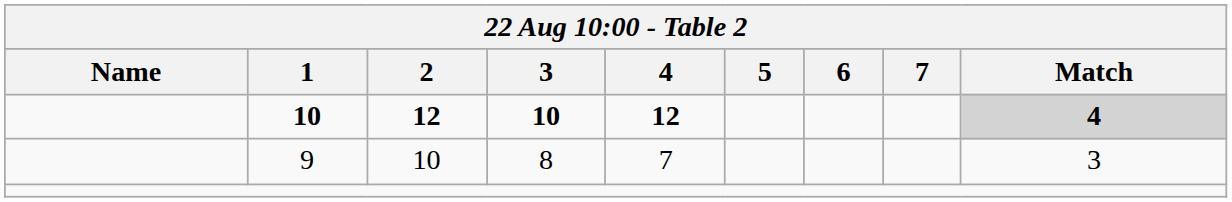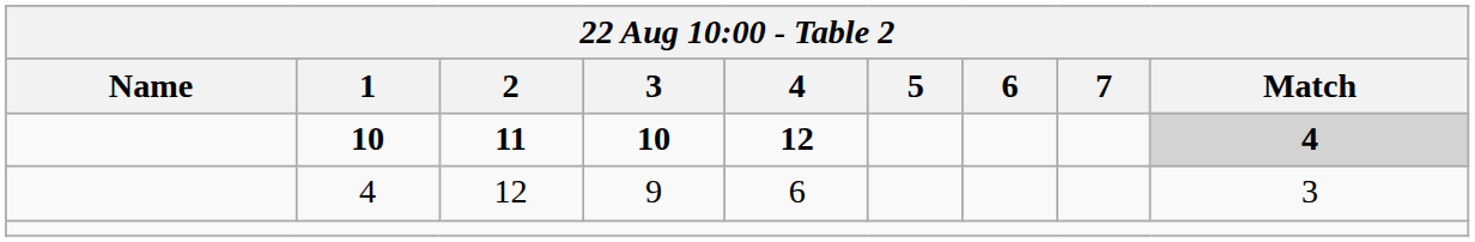row 3 | 2: 12 -> 11
row 4 | 1: 9 -> 4
row 4 | 2: 10 -> 12
row 4 | 3: 8 -> 9
row 4 | 4: 7 -> 6
